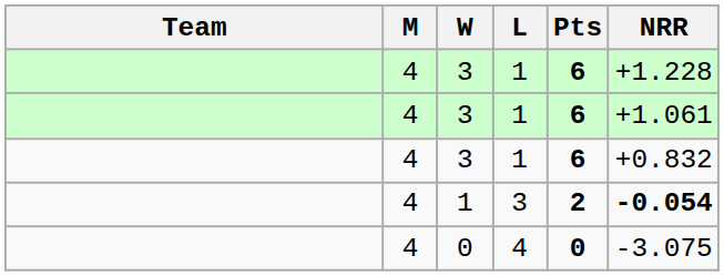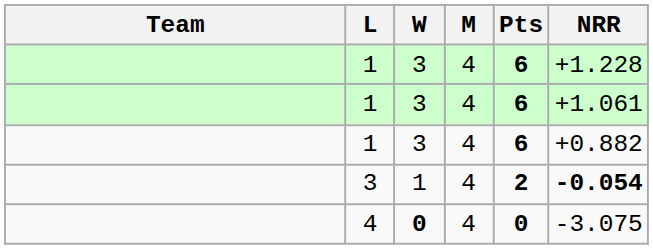columns swapped: M <-> L
row 4 | NRR: +0.832 -> +0.882
row 6 | W: normal -> bold
